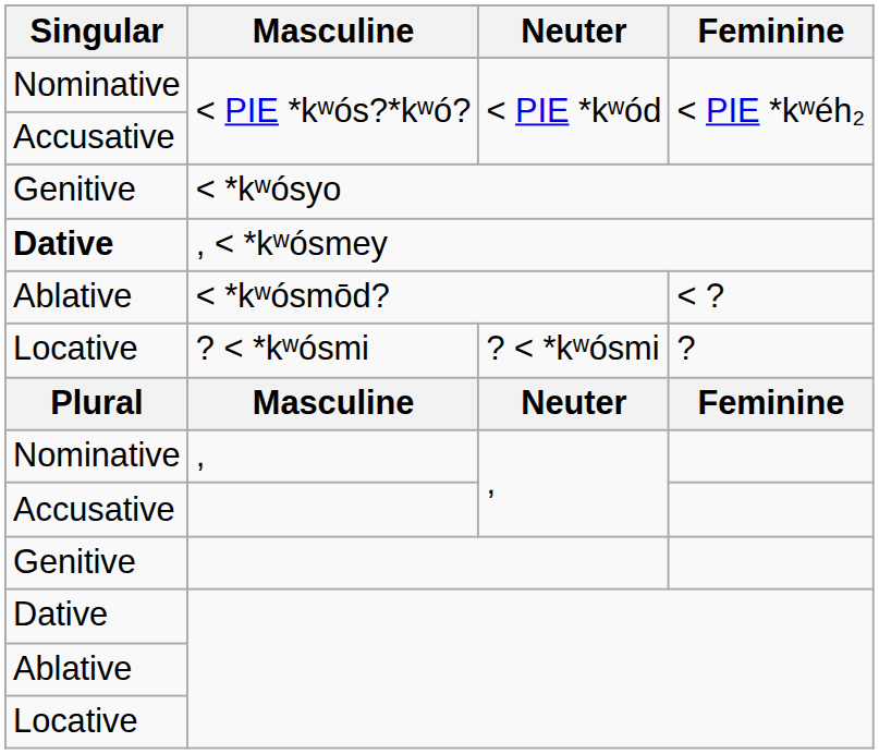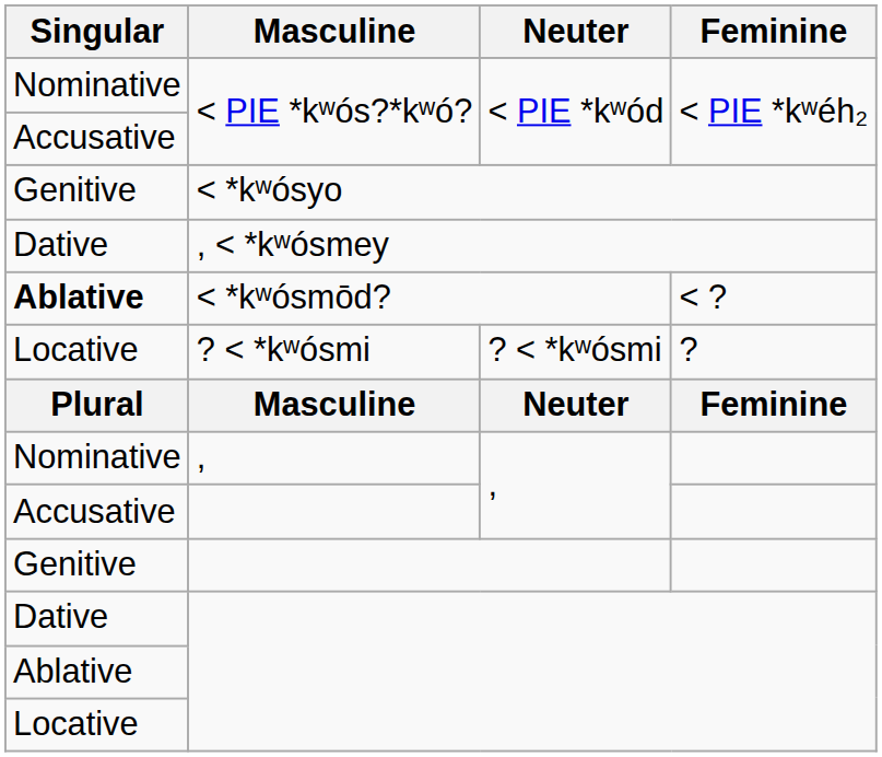, < *kʷósmey | Singular: bold -> normal
< *kʷósmōd? | Singular: normal -> bold
